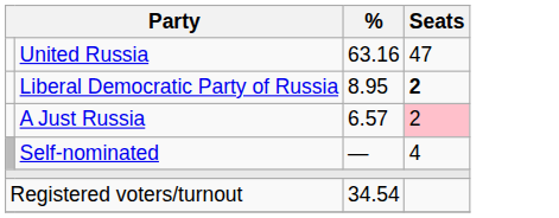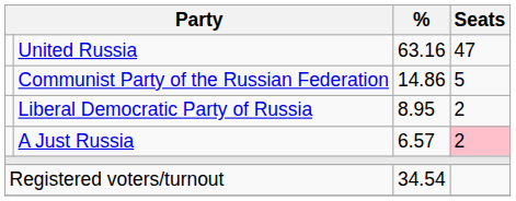+ row: Communist Party of the Russian Federation | 14.86 | 5
Liberal Democratic Party of Russia | Seats: bold -> normal
- row: Self-nominated | — | 4
